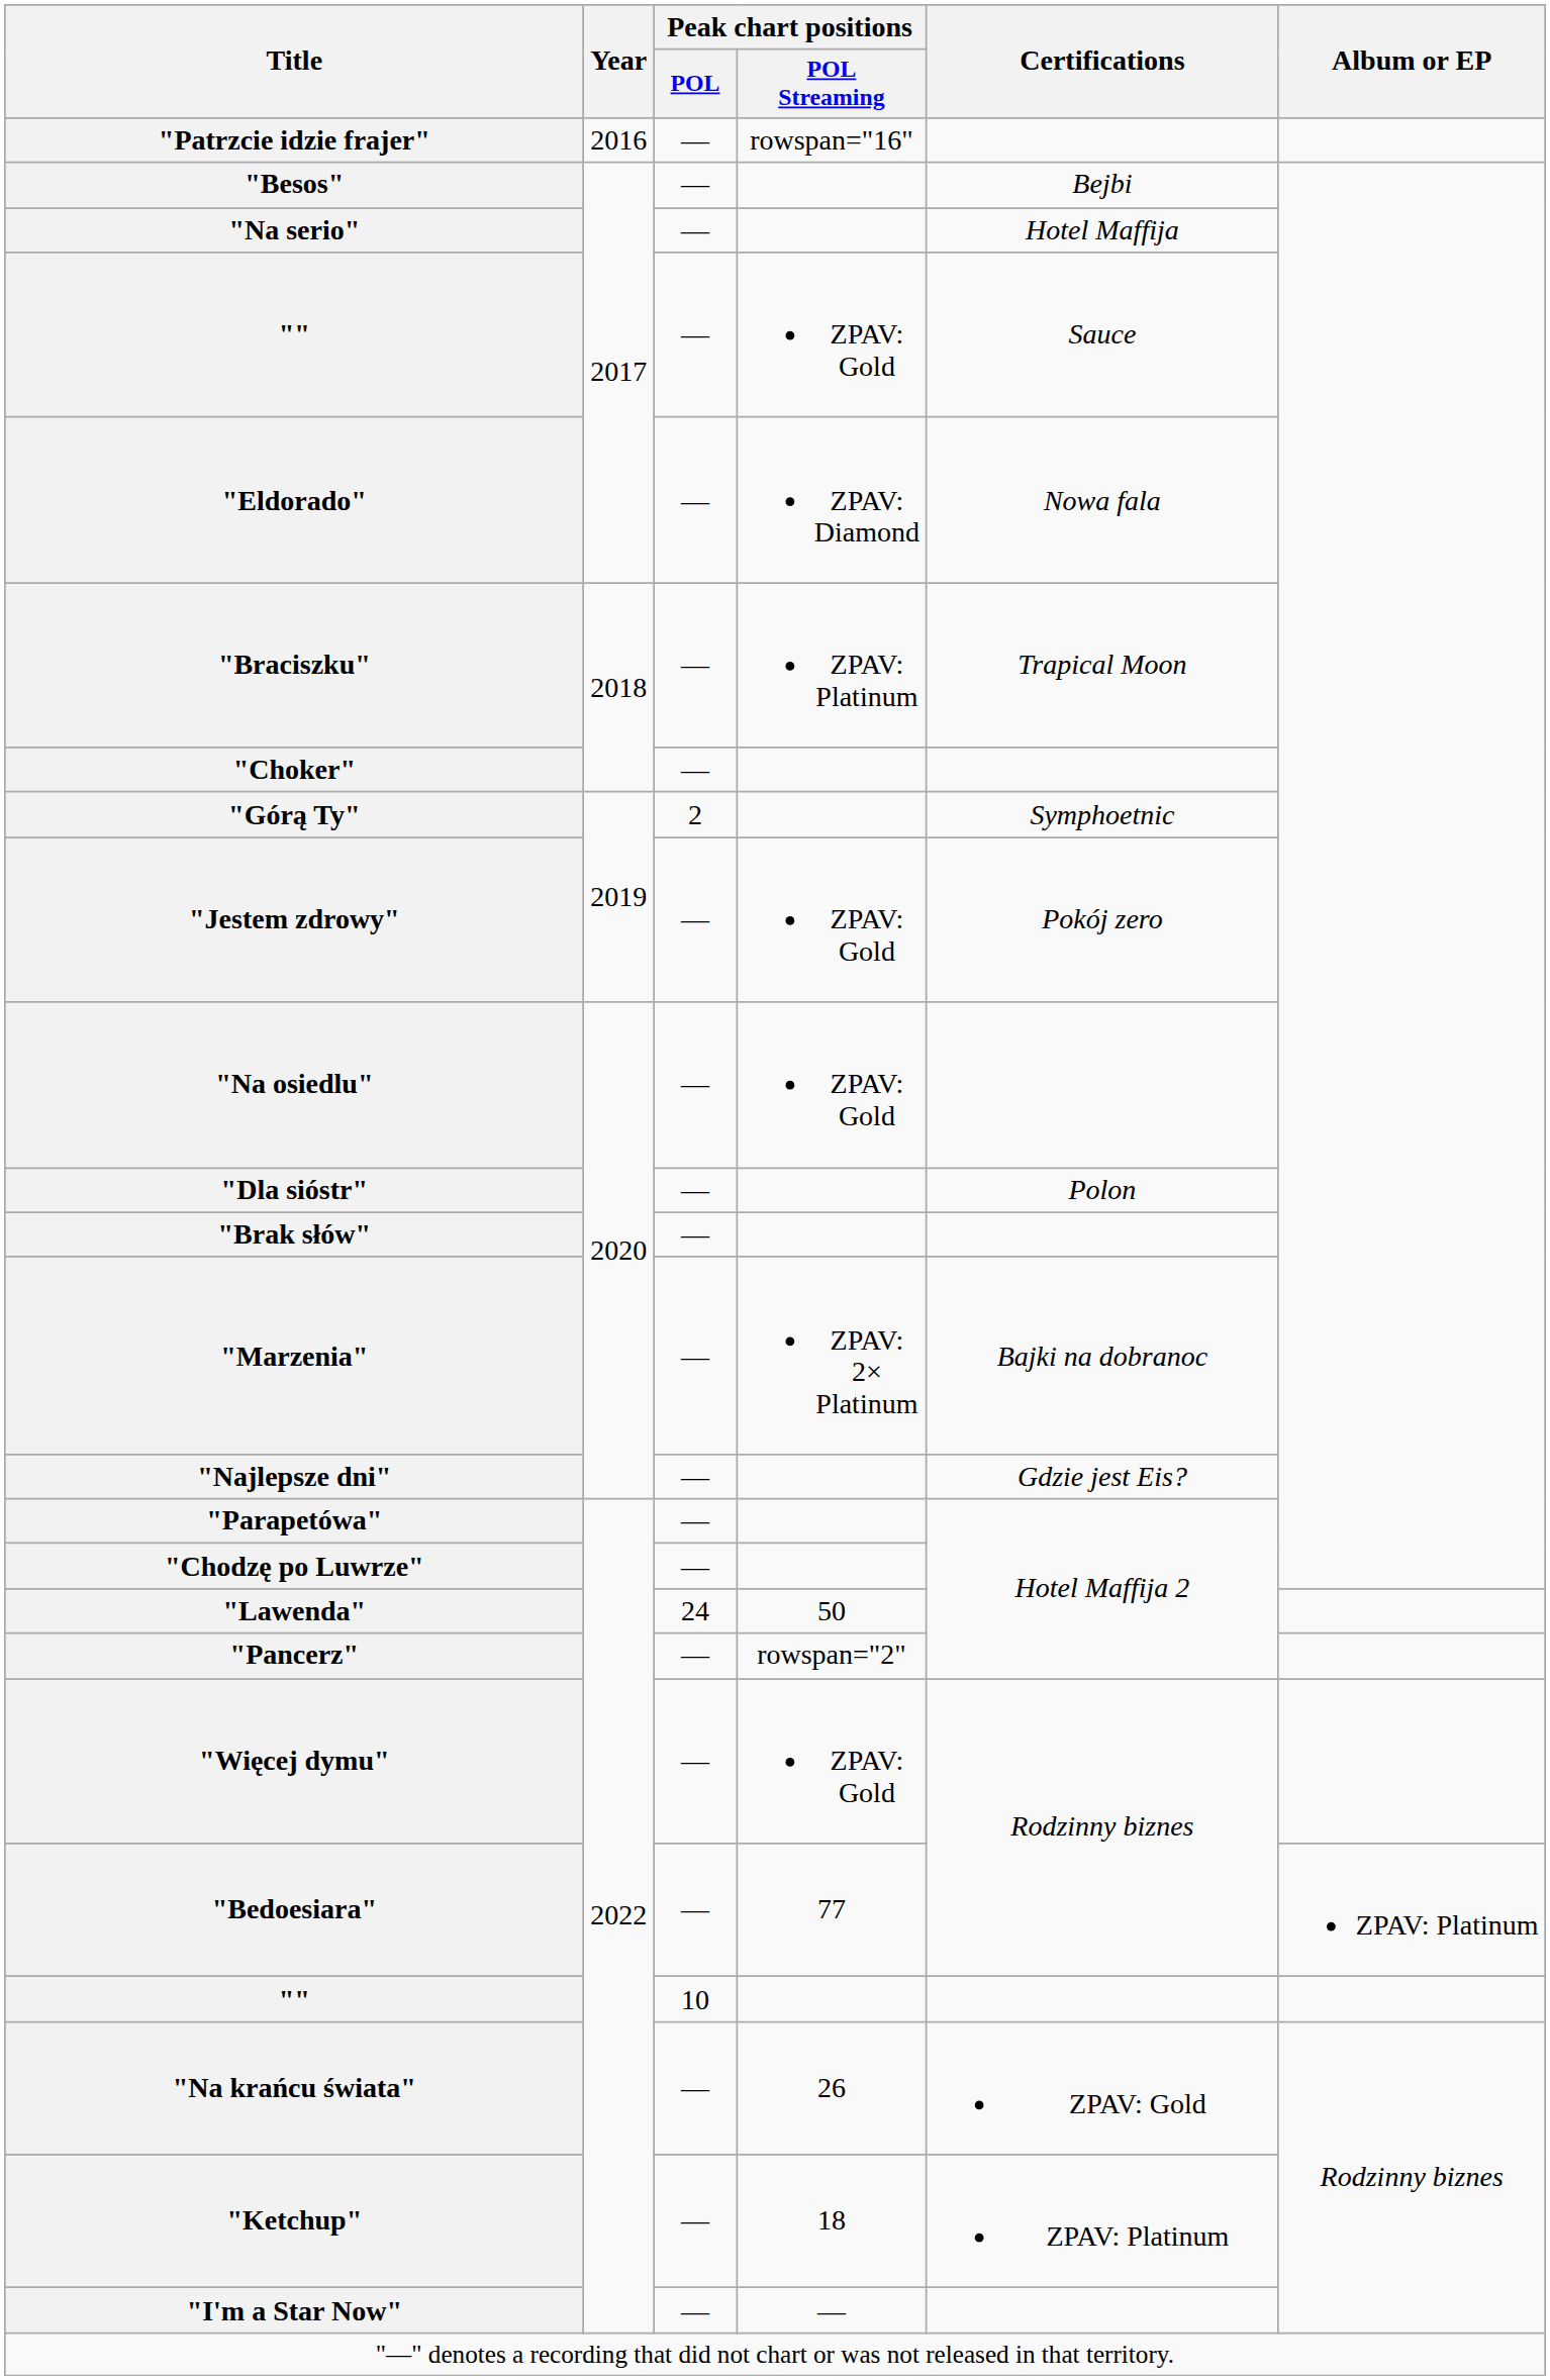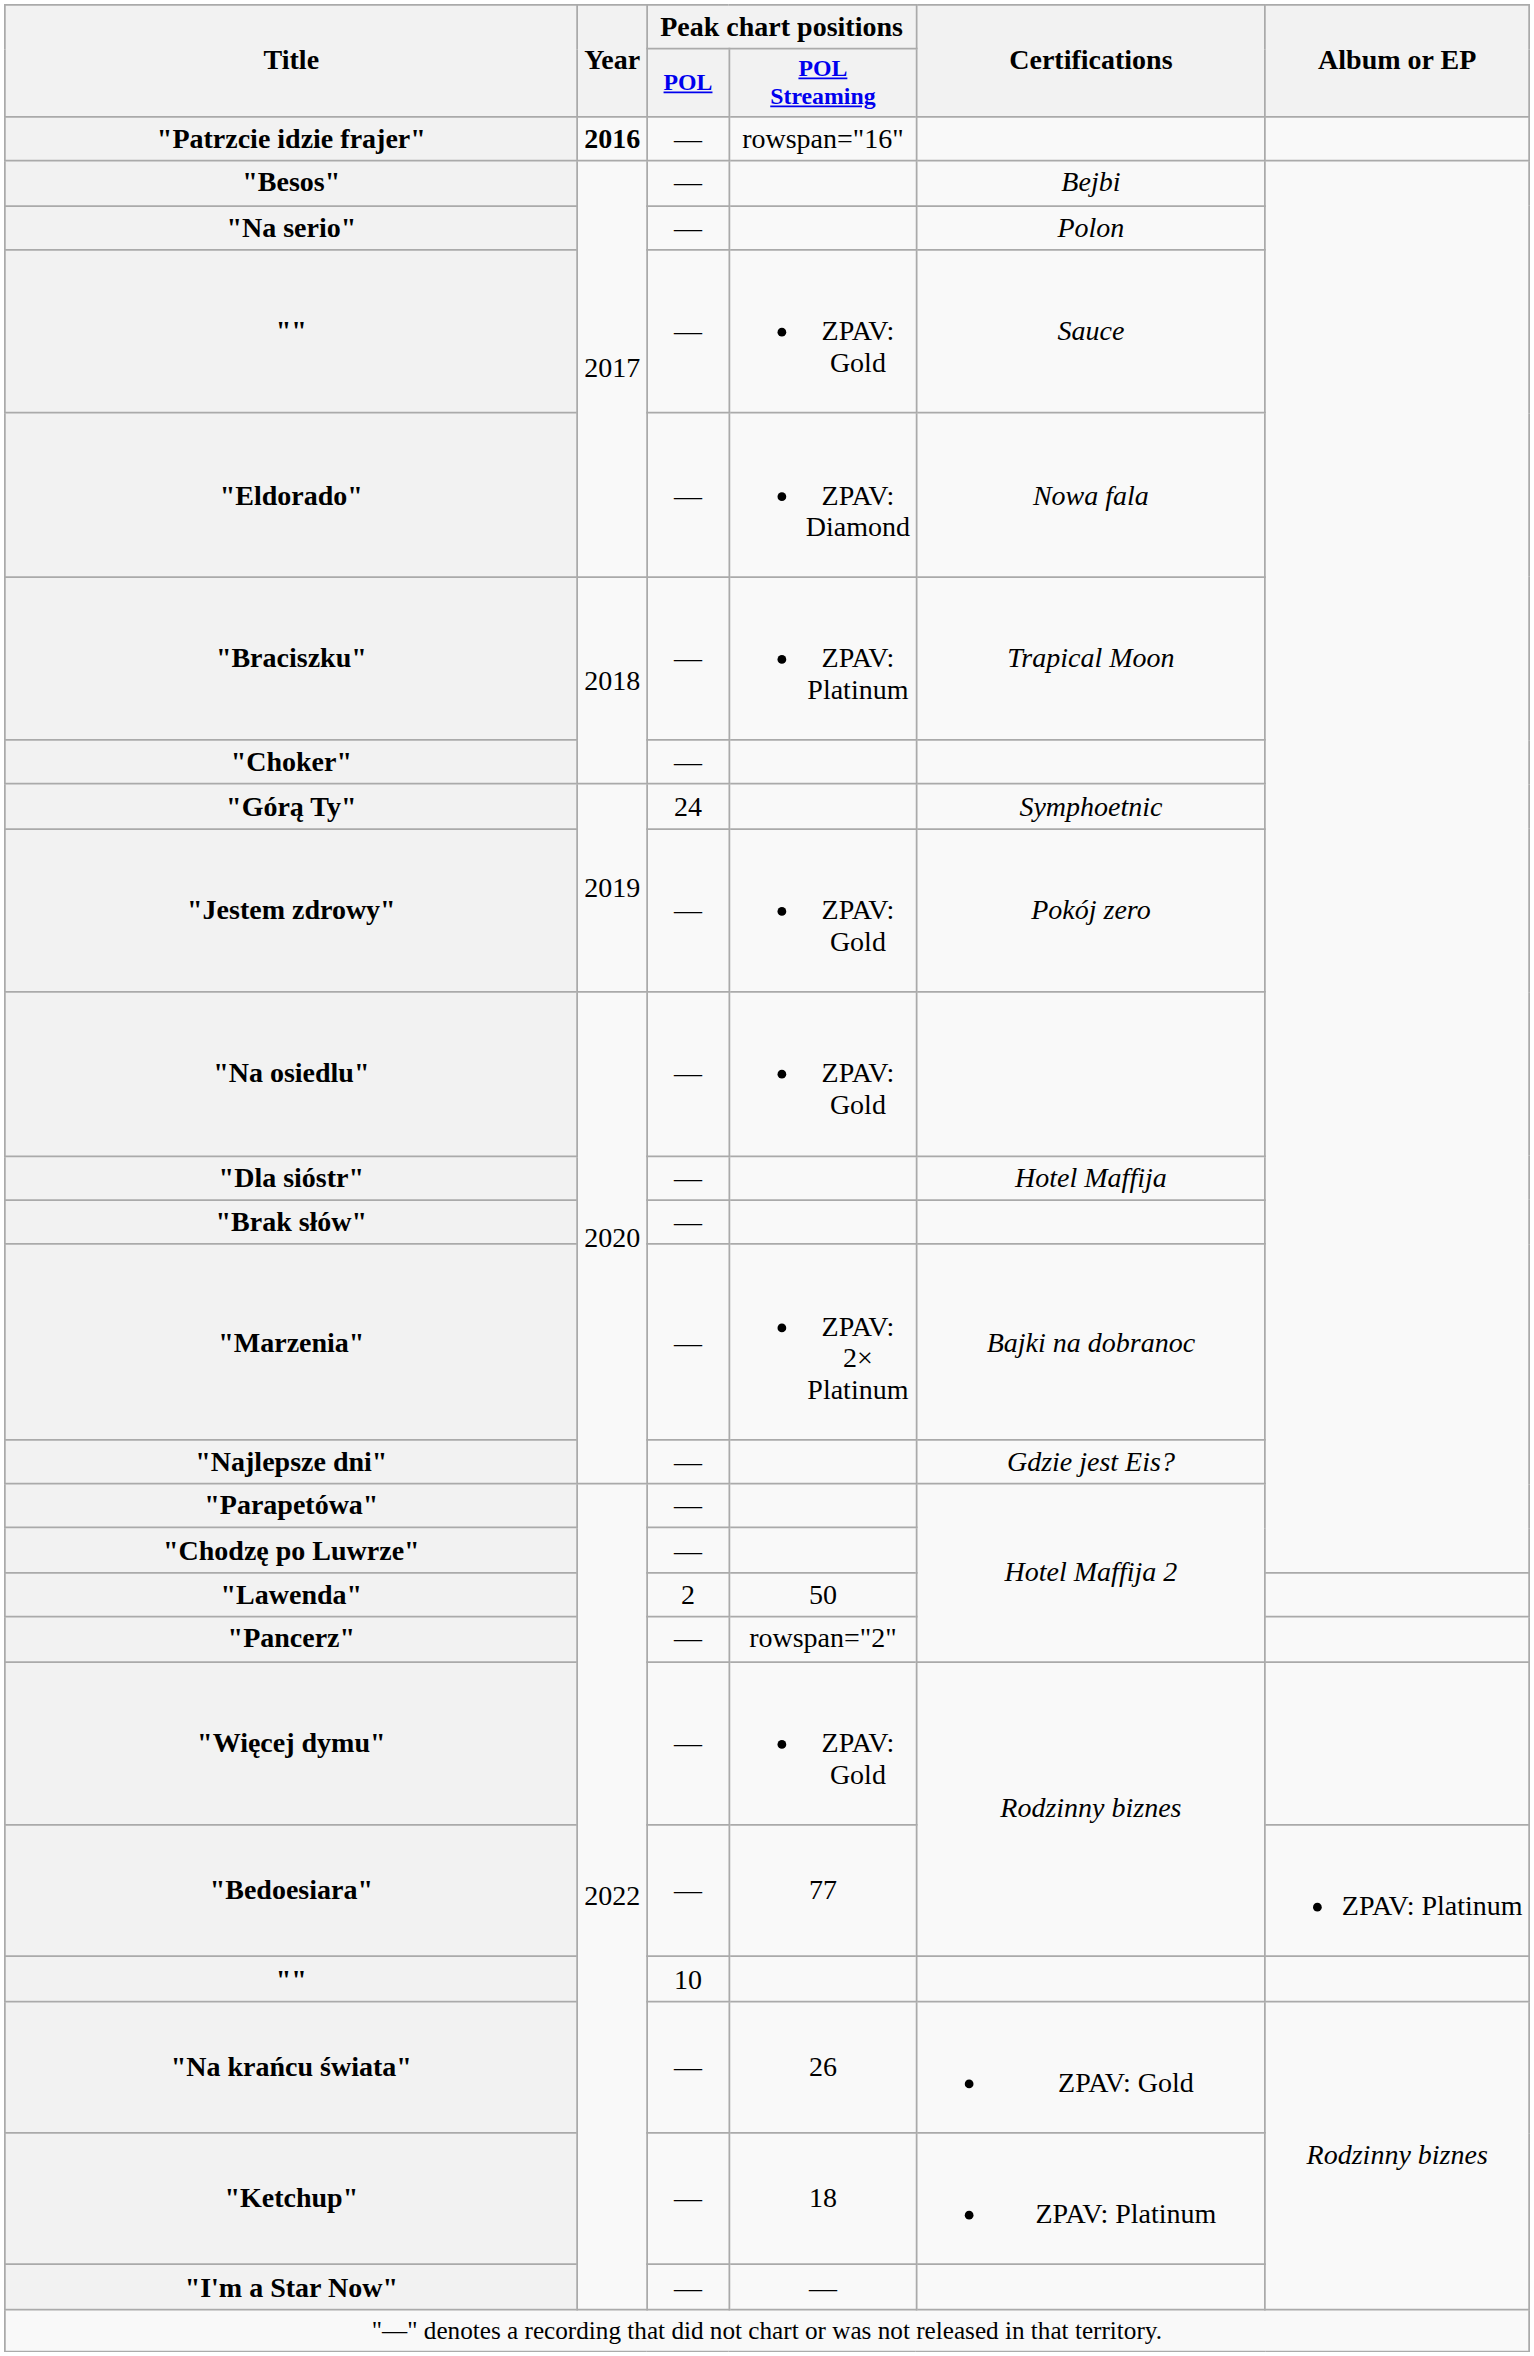"Patrzcie idzie frajer" | Year: normal -> bold
"Na serio" | Certifications: Hotel Maffija -> Polon
"Górą Ty" | Peak chart positions / POL: 2 -> 24
"Dla sióstr" | Certifications: Polon -> Hotel Maffija
"Lawenda" | Peak chart positions / POL: 24 -> 2
